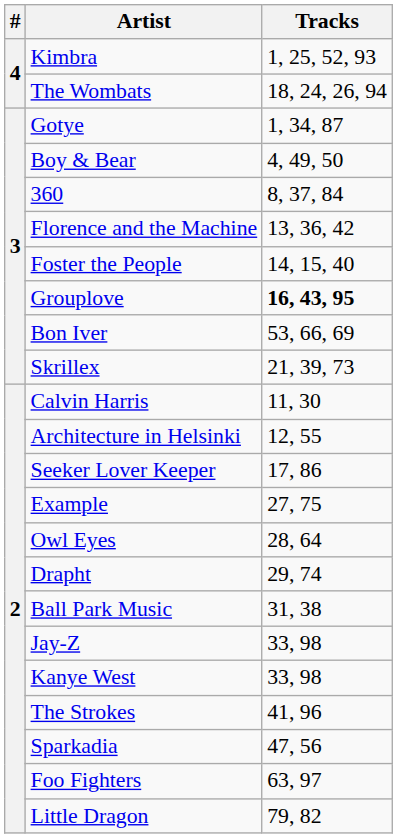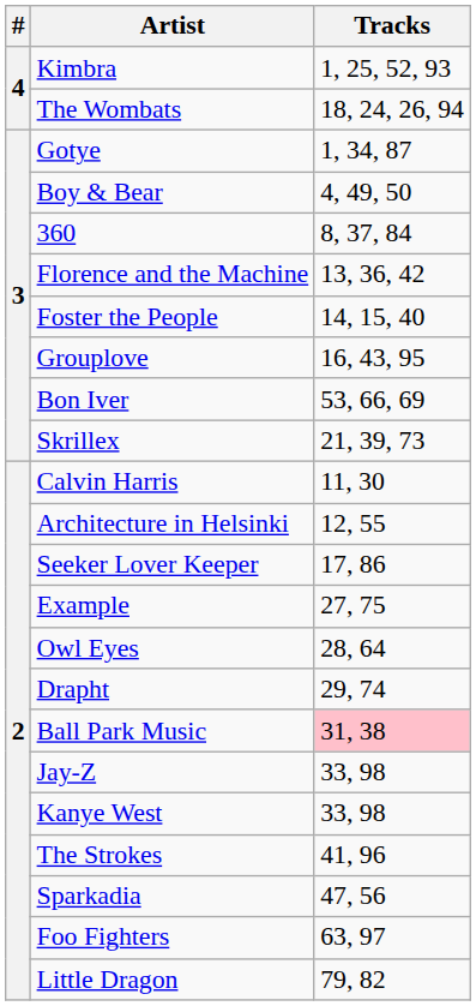Grouplove | Tracks: bold -> normal
Ball Park Music | Tracks: no background -> pink background
